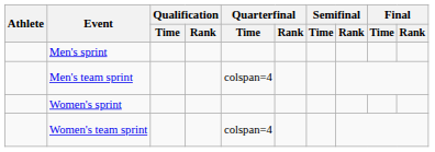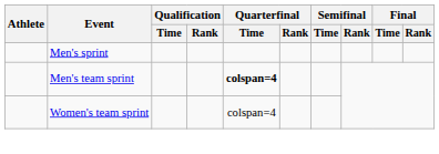Men's team sprint | Quarterfinal / Time: normal -> bold
- row: Women's sprint
